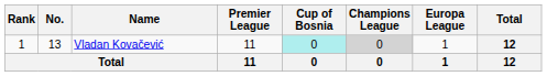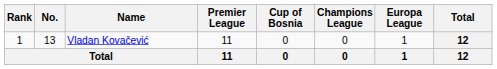Vladan Kovačević | Cup of Bosnia: paleturquoise background -> no background
Vladan Kovačević | Champions League: lightgrey background -> no background
